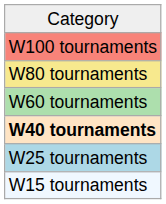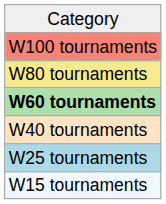row 4 | column 1: normal -> bold
row 5 | column 1: bold -> normal
